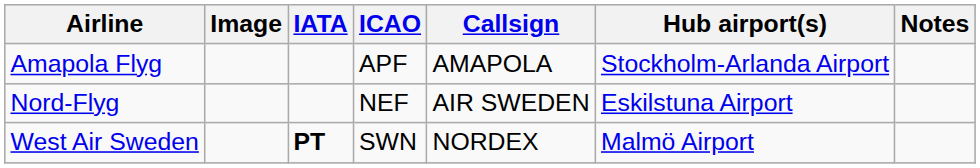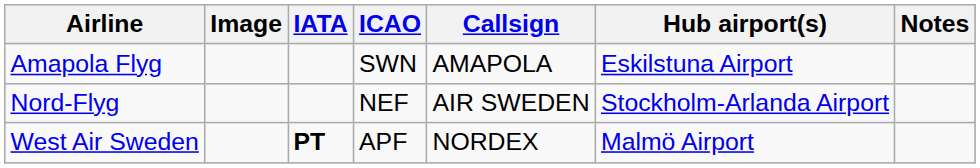Amapola Flyg | ICAO: APF -> SWN
Amapola Flyg | Hub airport(s): Stockholm-Arlanda Airport -> Eskilstuna Airport
Nord-Flyg | Hub airport(s): Eskilstuna Airport -> Stockholm-Arlanda Airport
West Air Sweden | ICAO: SWN -> APF
